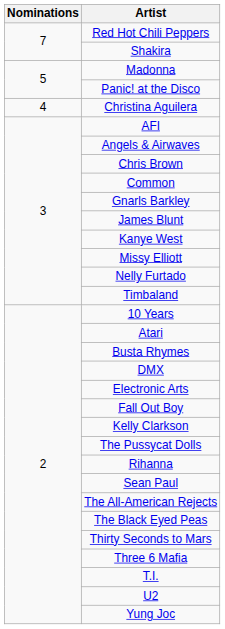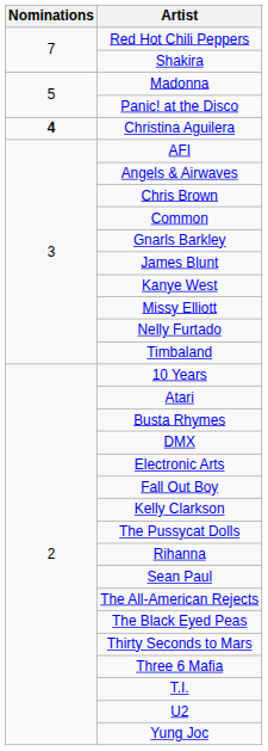Christina Aguilera | Nominations: normal -> bold
